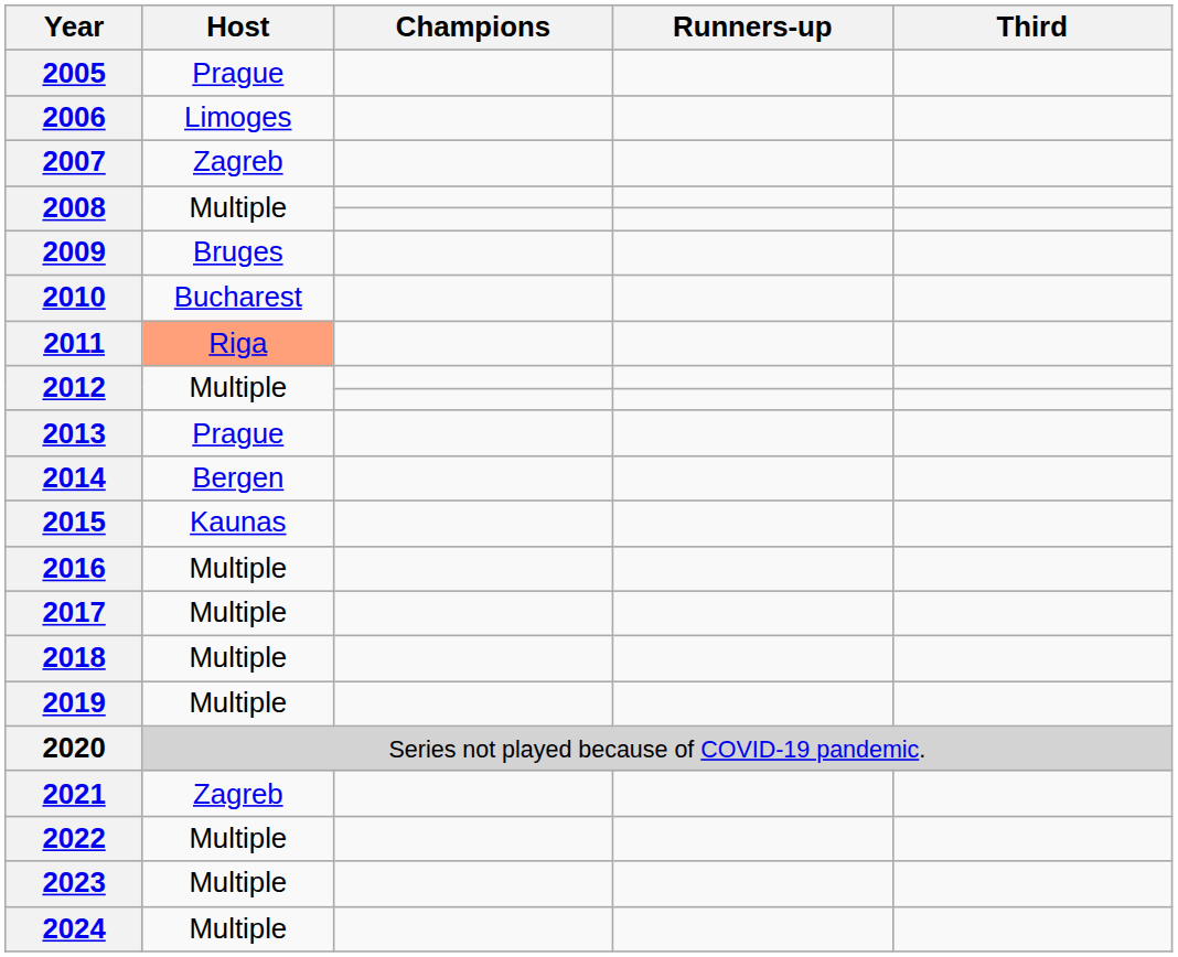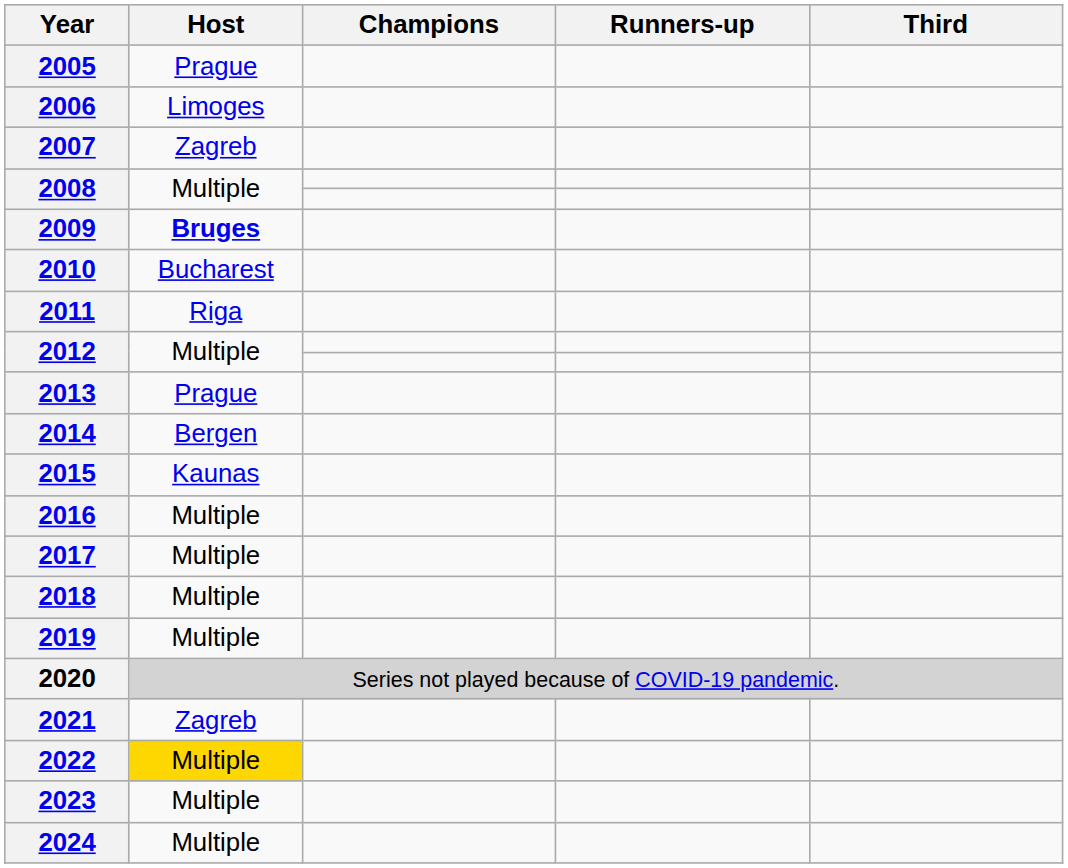2009 | Host: normal -> bold
2011 | Host: lightsalmon background -> no background
2022 | Host: no background -> gold background
